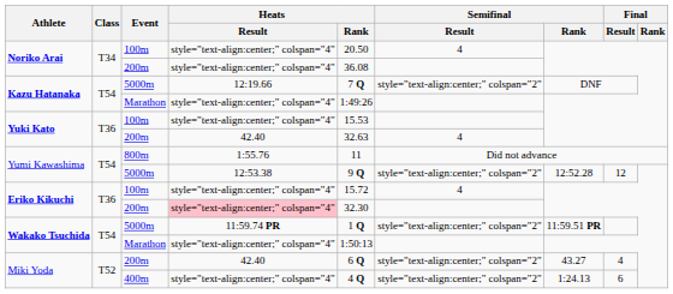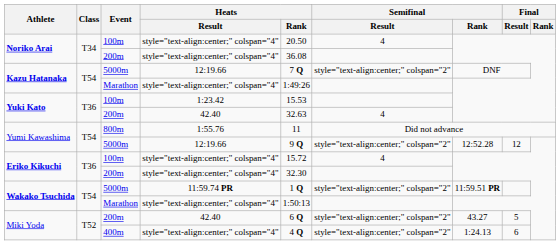Yuki Kato / 100m | Heats / Result: style="text-align:center;" colspan="4" -> 1:23.42
Yumi Kawashima / 5000m | Heats / Result: 12:53.38 -> 12:19.66
Eriko Kikuchi / 200m | Heats / Result: pink background -> no background
Miki Yoda / 200m | Final / Result: 4 -> 5
